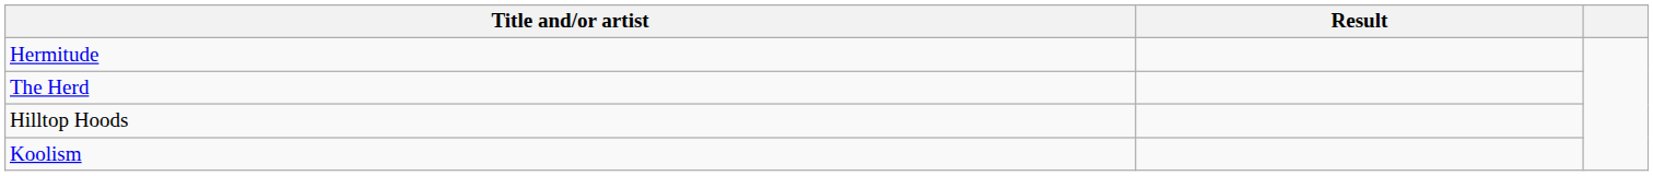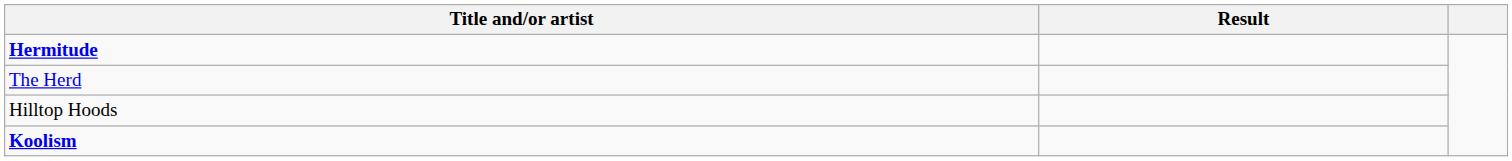Hermitude | Title and/or artist: normal -> bold
Koolism | Title and/or artist: normal -> bold
